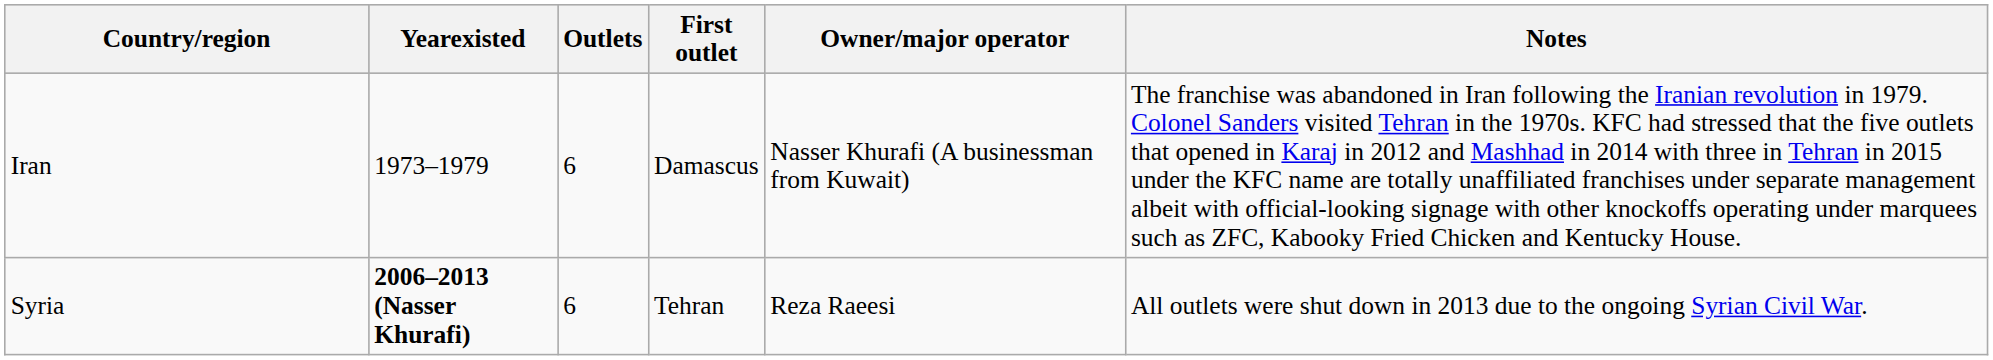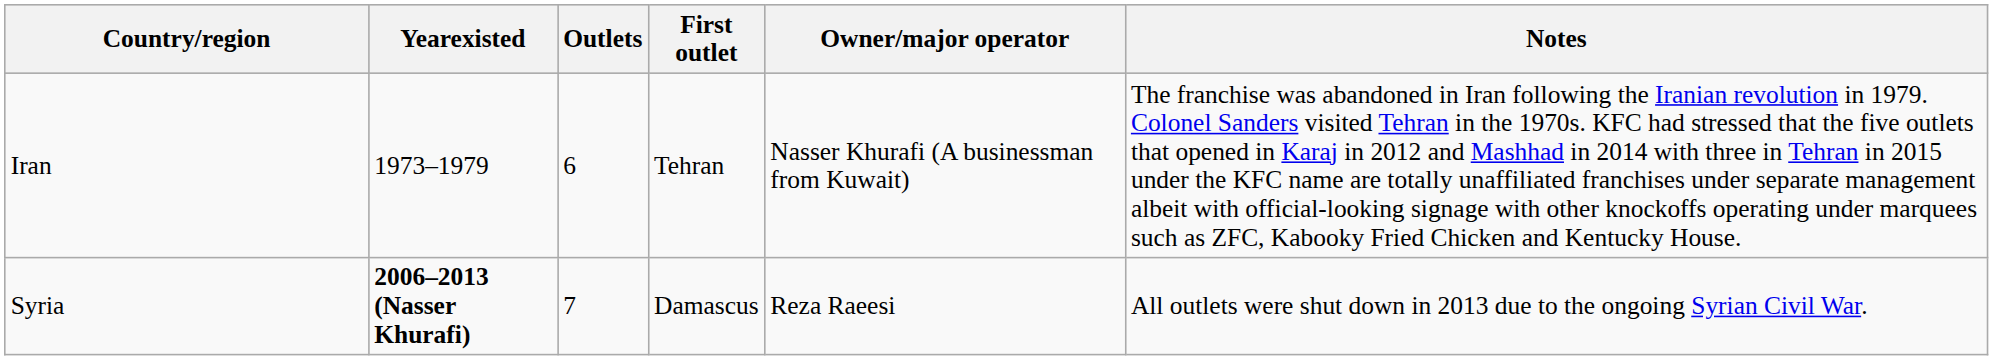Iran | First outlet: Damascus -> Tehran
Syria | Outlets: 6 -> 7
Syria | First outlet: Tehran -> Damascus
